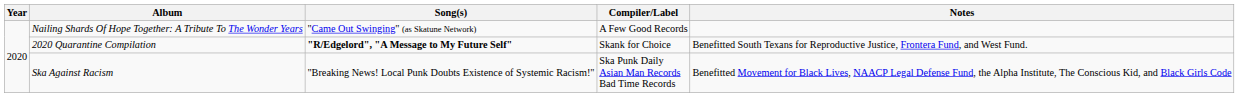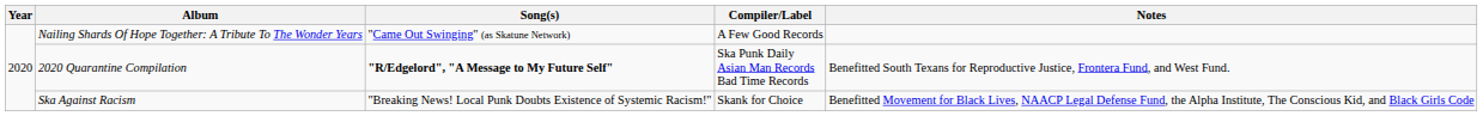2020 Quarantine Compilation | Compiler/Label: Skank for Choice -> Ska Punk Daily Asian Man Records Bad Time Records
Ska Against Racism | Compiler/Label: Ska Punk Daily Asian Man Records Bad Time Records -> Skank for Choice
